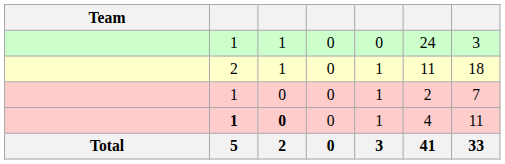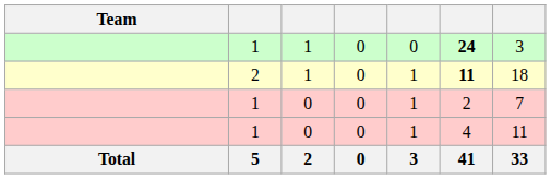row 2 | column 6: normal -> bold
row 3 | column 6: normal -> bold
row 5 | column 2: bold -> normal
row 5 | column 3: bold -> normal
